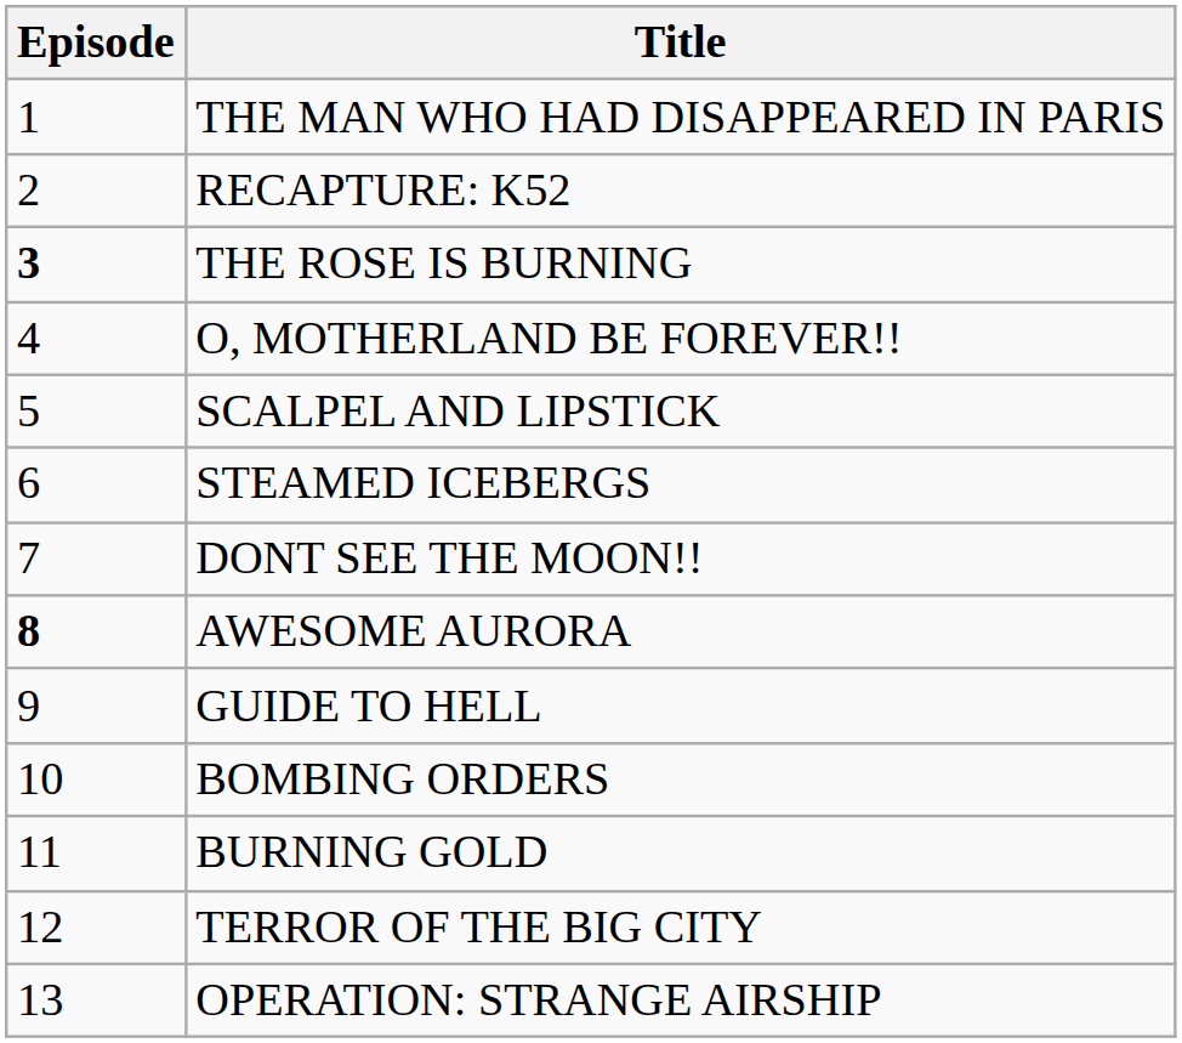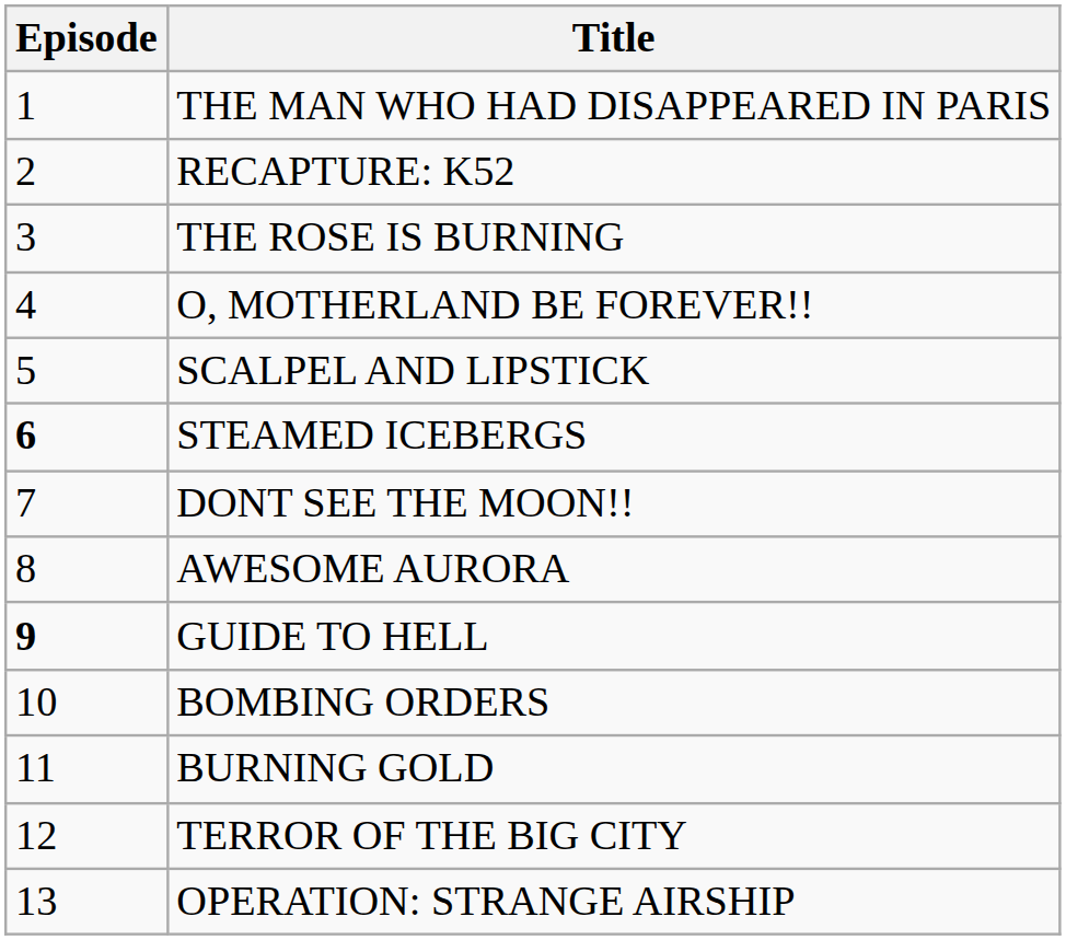THE ROSE IS BURNING | Episode: bold -> normal
STEAMED ICEBERGS | Episode: normal -> bold
AWESOME AURORA | Episode: bold -> normal
GUIDE TO HELL | Episode: normal -> bold
